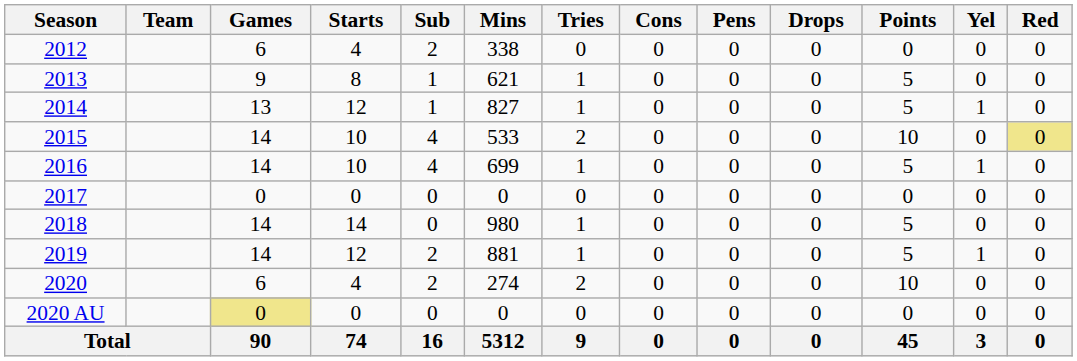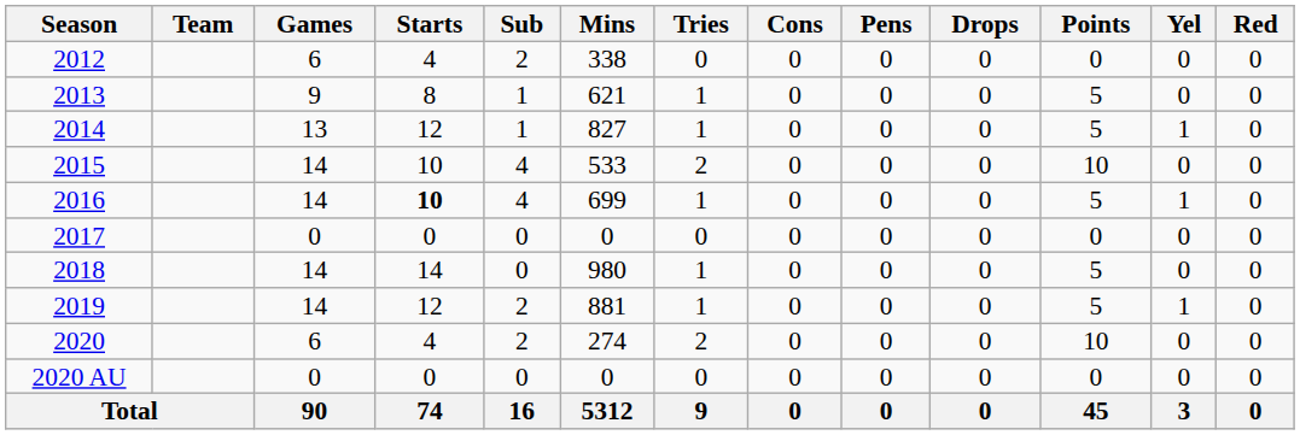2015 | Red: khaki background -> no background
2016 | Starts: normal -> bold
2020 AU | Games: khaki background -> no background
